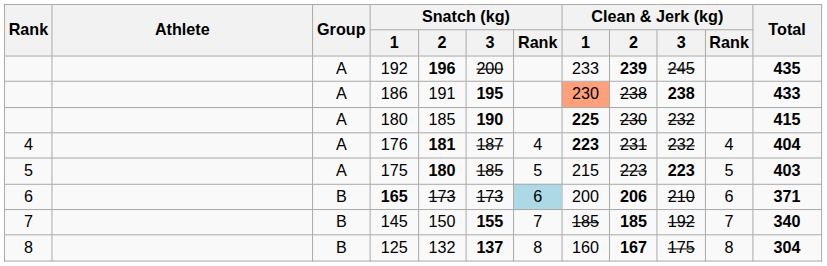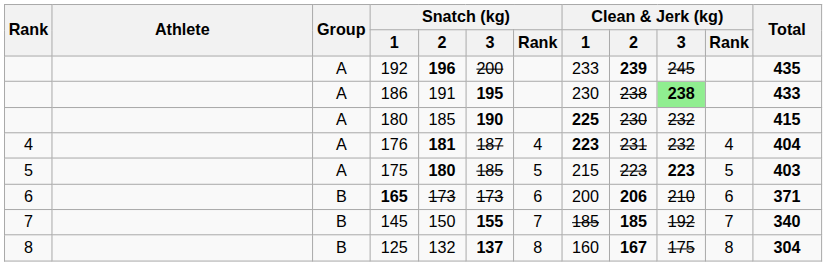186 | Clean & Jerk (kg) / 1: lightsalmon background -> no background
186 | Clean & Jerk (kg) / 3: no background -> lightgreen background
165 | Snatch (kg) / Rank: lightblue background -> no background
